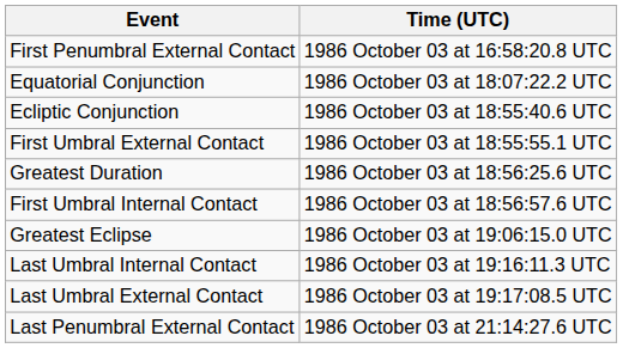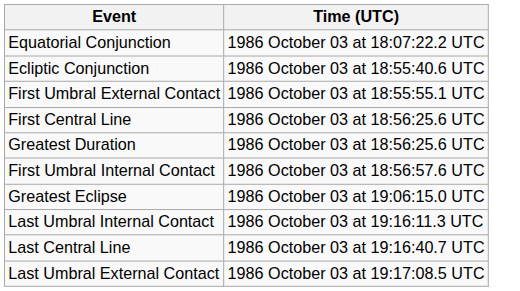- row: First Penumbral External Contact | 1986 October 03 at 16:58:20.8 UTC
+ row: First Central Line | 1986 October 03 at 18:56:25.6 UTC
+ row: Last Central Line | 1986 October 03 at 19:16:40.7 UTC
- row: Last Penumbral External Contact | 1986 October 03 at 21:14:27.6 UTC
